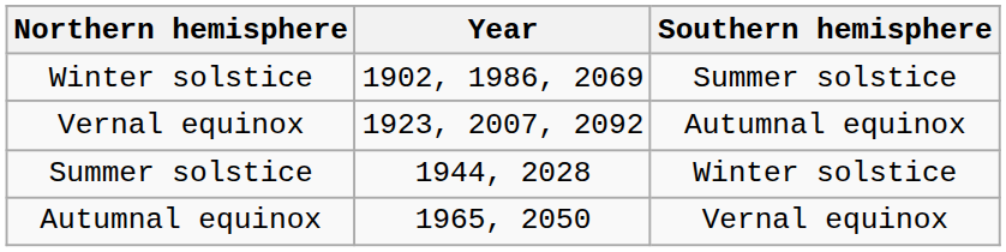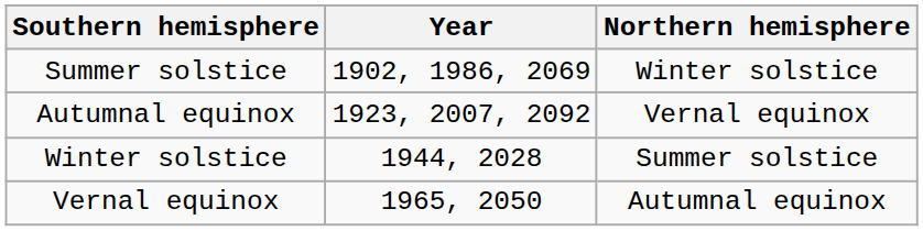columns swapped: Northern hemisphere <-> Southern hemisphere
